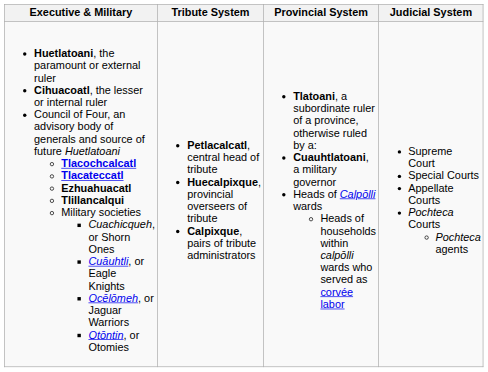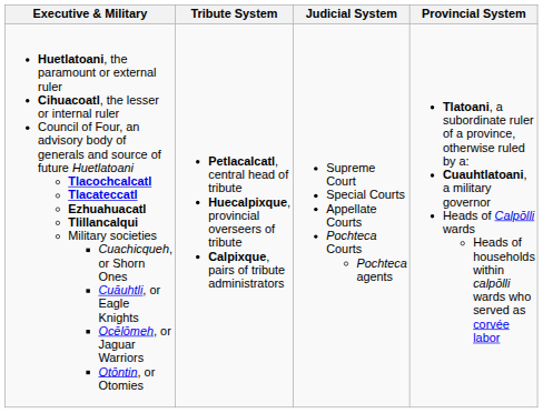columns swapped: Judicial System <-> Provincial System
